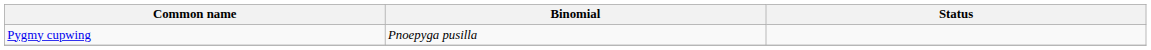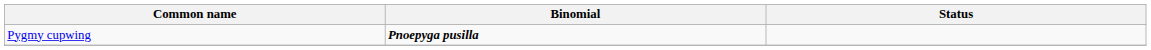Pygmy cupwing | Binomial: normal -> bold
